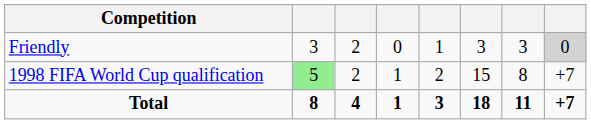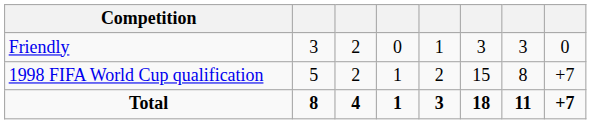Friendly | column 8: lightgrey background -> no background
1998 FIFA World Cup qualification | column 2: lightgreen background -> no background
